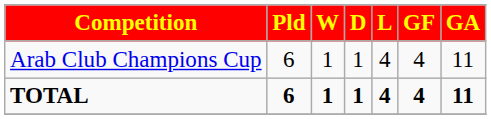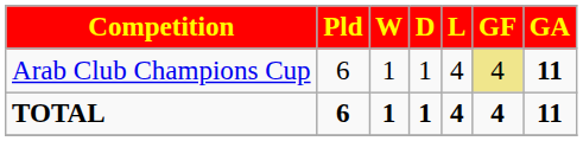Arab Club Champions Cup | GF: no background -> khaki background
Arab Club Champions Cup | GA: normal -> bold
